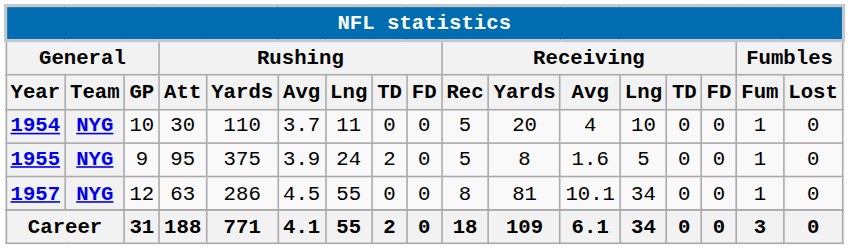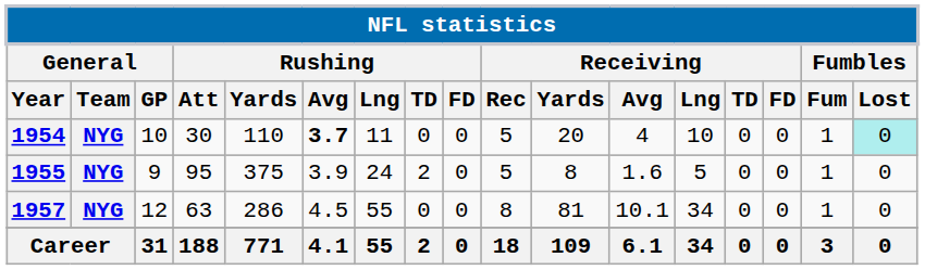1954 | Rushing / Avg: normal -> bold
1954 | Fumbles / Lost: no background -> paleturquoise background
